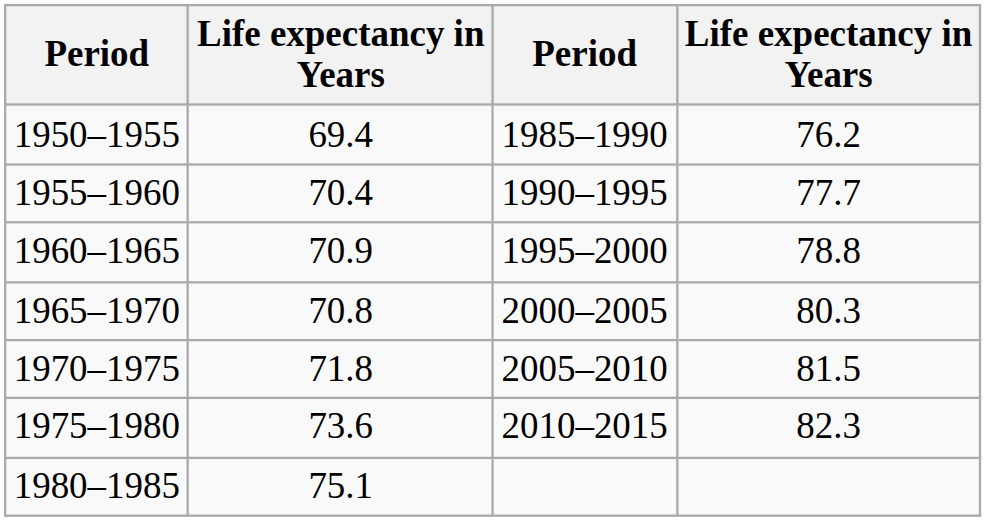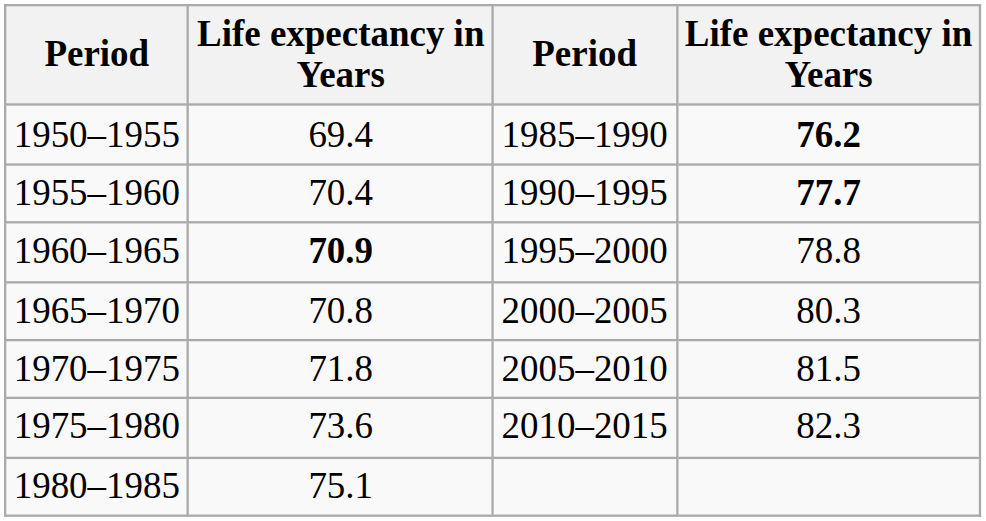1950–1955 | column 4: normal -> bold
1955–1960 | column 4: normal -> bold
1960–1965 | column 2: normal -> bold
